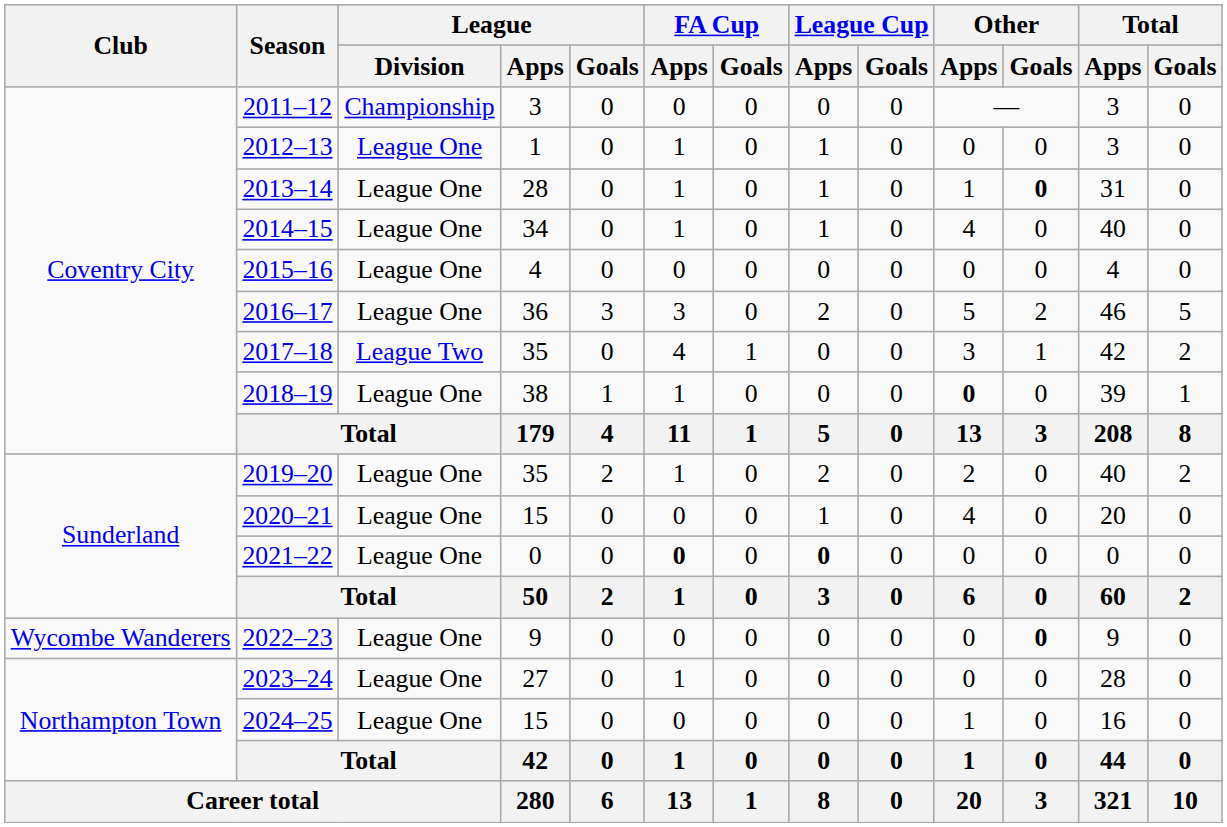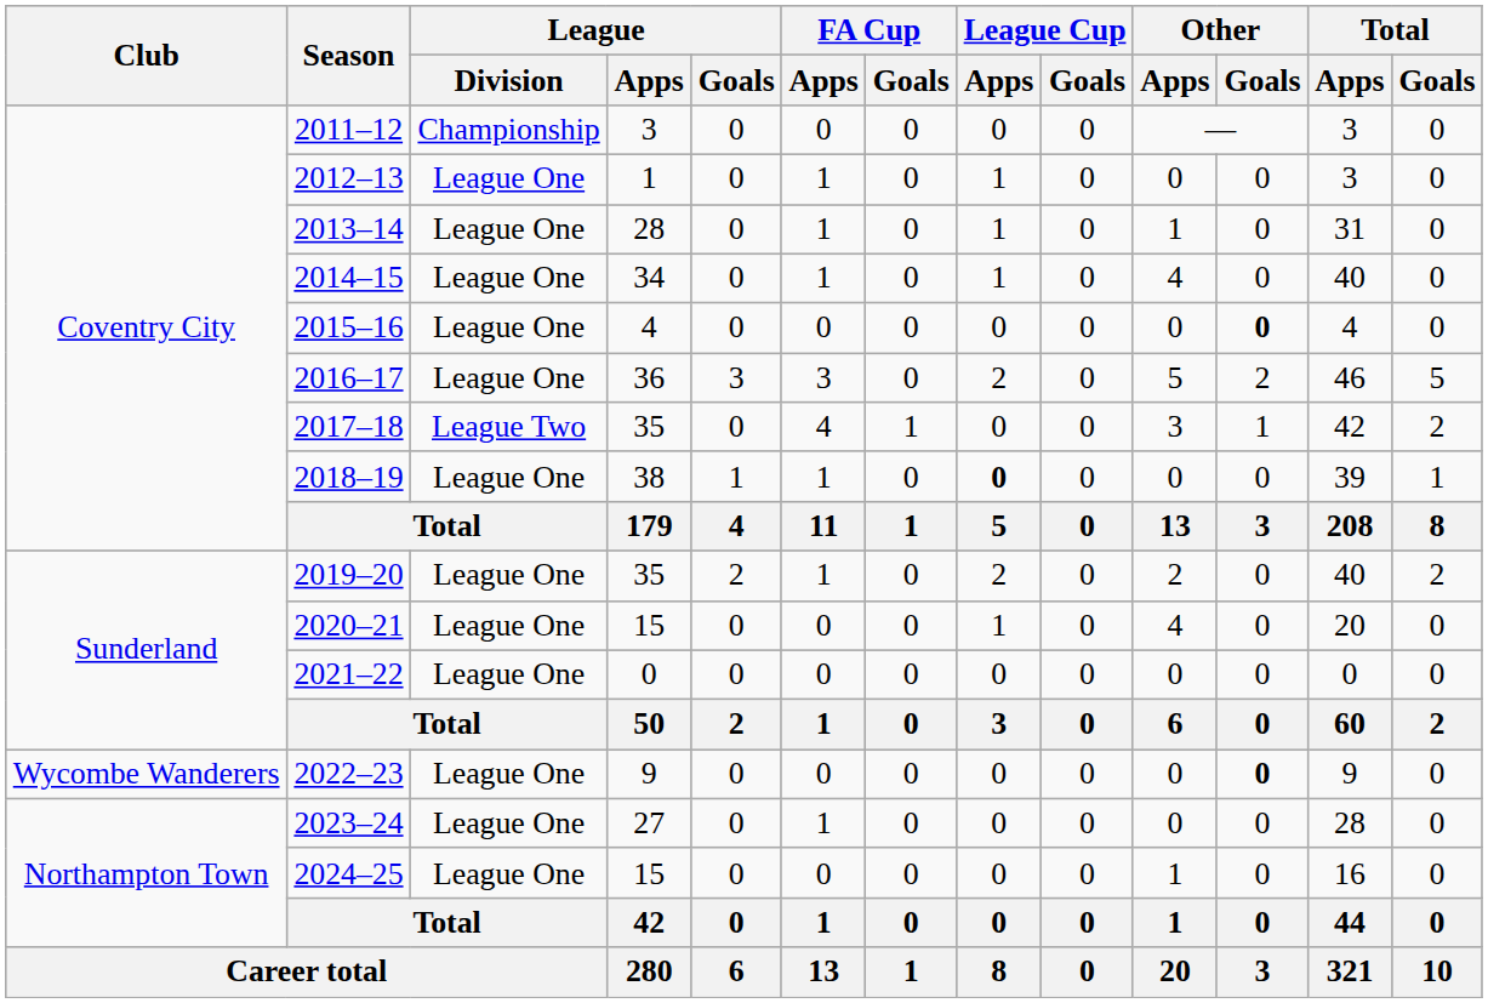2013–14 | Other / Goals: bold -> normal
2015–16 | Other / Goals: normal -> bold
2018–19 | League Cup / Apps: normal -> bold
2018–19 | Other / Apps: bold -> normal
2021–22 | FA Cup / Apps: bold -> normal
2021–22 | League Cup / Apps: bold -> normal
